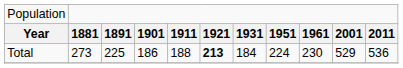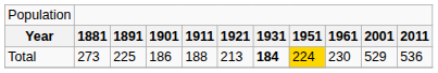row 3 | column 6: bold -> normal
row 3 | column 7: normal -> bold
row 3 | column 8: no background -> gold background
